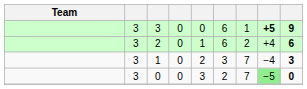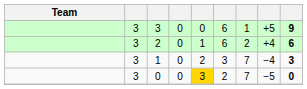row 2 | column 8: bold -> normal
row 5 | column 5: no background -> gold background
row 5 | column 8: lightgreen background -> no background
